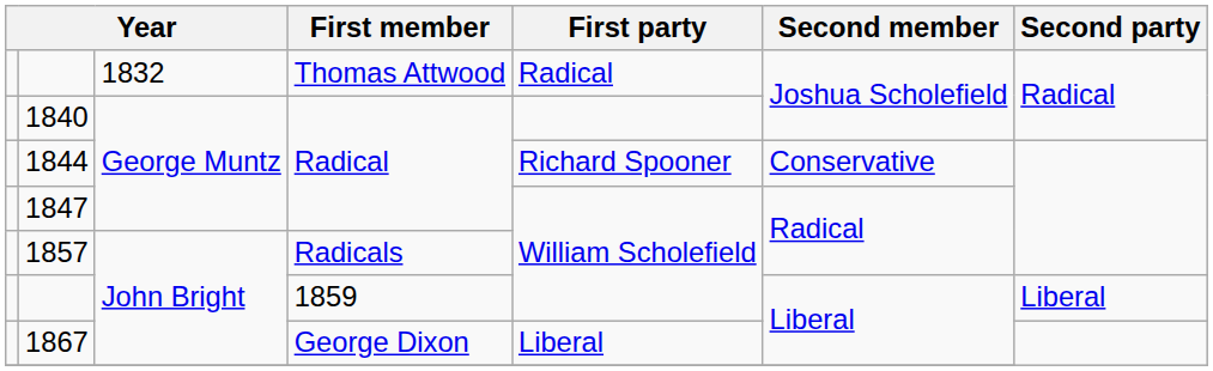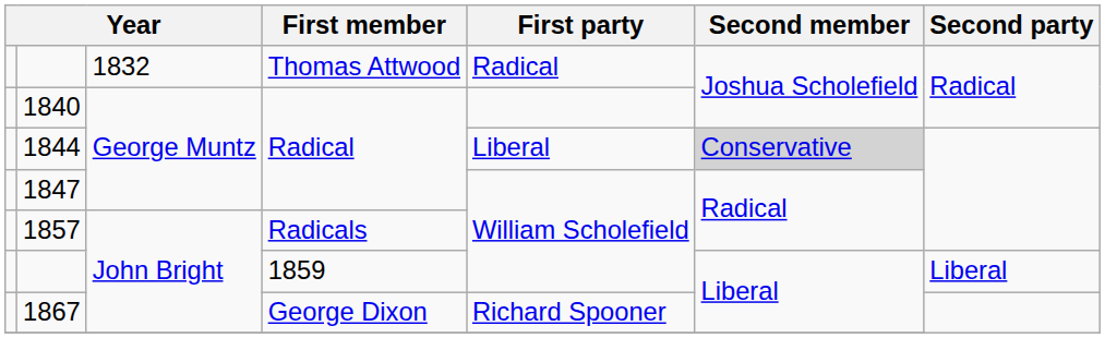1844 | First party: Richard Spooner -> Liberal
1844 | Second member: no background -> lightgrey background
1867 | First party: Liberal -> Richard Spooner
